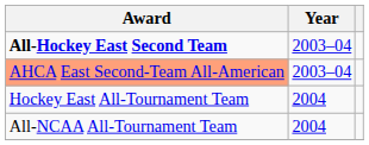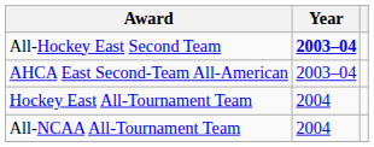row 2 | Award: bold -> normal
row 2 | Year: normal -> bold
row 3 | Award: lightsalmon background -> no background
